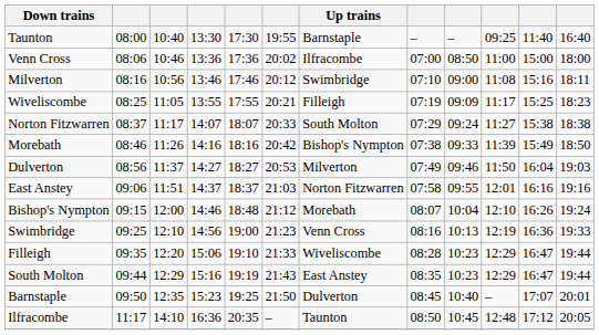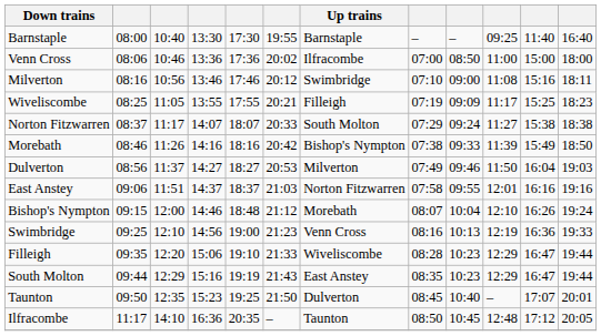row 2 | Down trains: Taunton -> Barnstaple
row 14 | Down trains: Barnstaple -> Taunton
